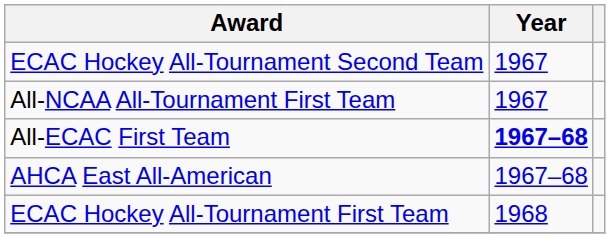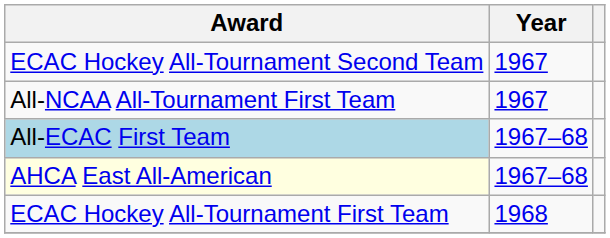row 4 | Award: no background -> lightblue background
row 4 | Year: bold -> normal
row 5 | Award: no background -> lightyellow background
